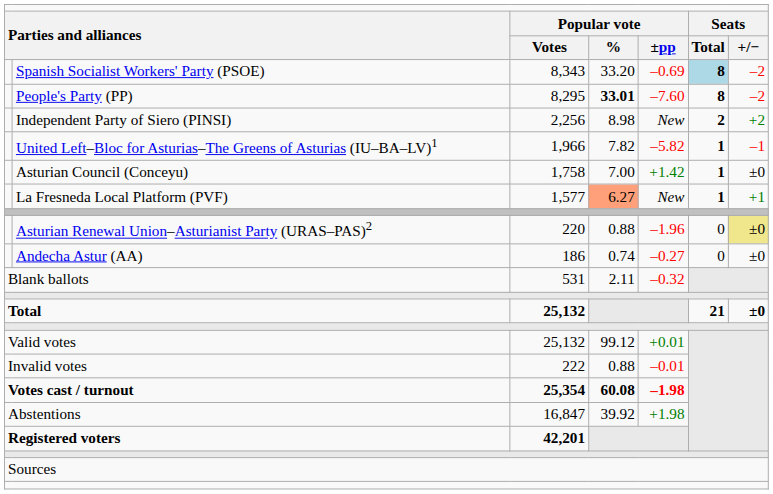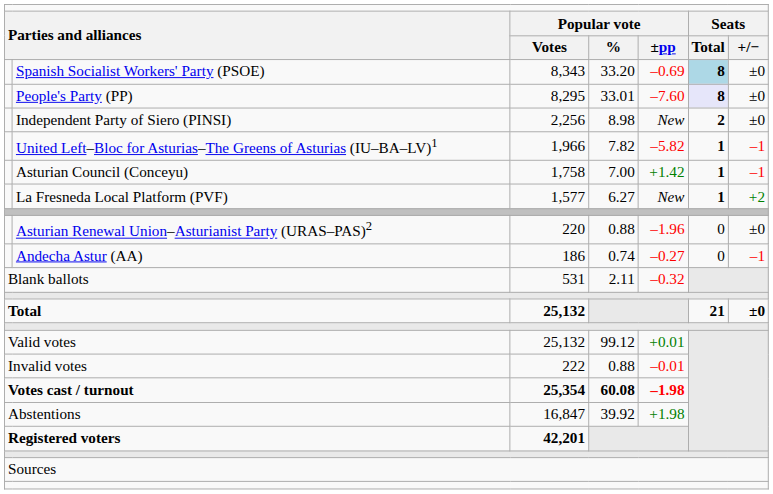Spanish Socialist Workers' Party (PSOE) | column 7: –2 -> ±0
People's Party (PP) | column 4: bold -> normal
People's Party (PP) | column 6: no background -> lavender background
People's Party (PP) | column 7: –2 -> ±0
Independent Party of Siero (PINSI) | column 7: +2 -> ±0
Asturian Council (Conceyu) | column 7: ±0 -> –1
La Fresneda Local Platform (PVF) | column 4: lightsalmon background -> no background
La Fresneda Local Platform (PVF) | column 7: +1 -> +2
Asturian Renewal Union–Asturianist Party (URAS–PAS)2 | column 7: khaki background -> no background
Andecha Astur (AA) | column 7: ±0 -> –1
